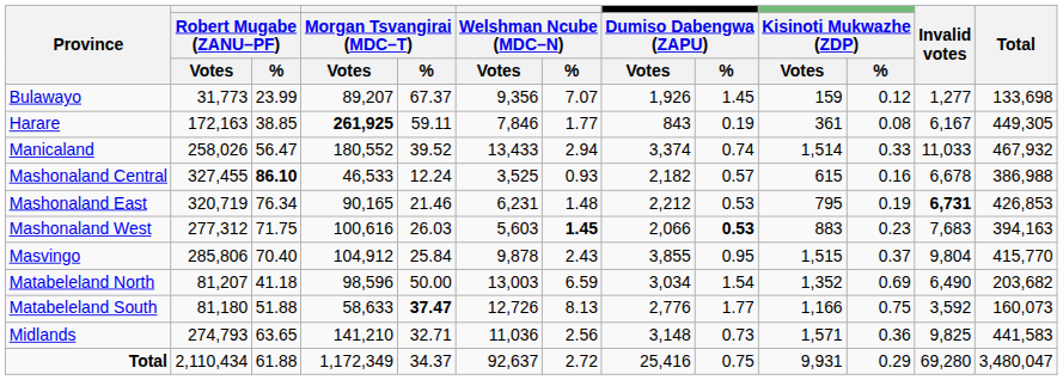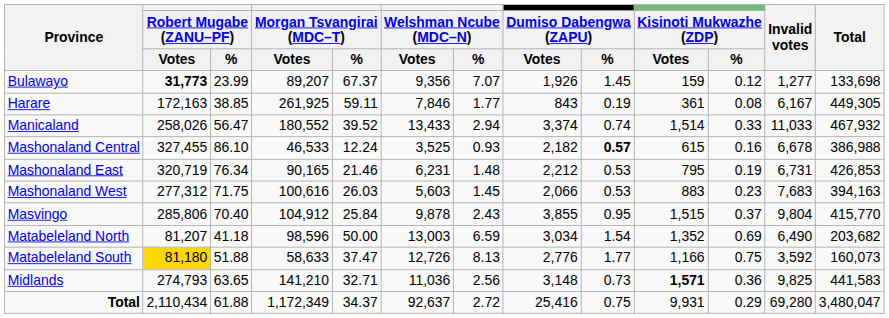Bulawayo | Robert Mugabe (ZANU–PF) / Votes: normal -> bold
Harare | Morgan Tsvangirai (MDC–T) / Votes: bold -> normal
Mashonaland Central | Robert Mugabe (ZANU–PF) / %: bold -> normal
Mashonaland Central | Dumiso Dabengwa (ZAPU) / %: normal -> bold
Mashonaland East | Invalid votes: bold -> normal
Mashonaland West | Welshman Ncube (MDC–N) / %: bold -> normal
Mashonaland West | Dumiso Dabengwa (ZAPU) / %: bold -> normal
Matabeleland South | Robert Mugabe (ZANU–PF) / Votes: no background -> gold background
Matabeleland South | Morgan Tsvangirai (MDC–T) / %: bold -> normal
Midlands | Kisinoti Mukwazhe (ZDP) / Votes: normal -> bold
